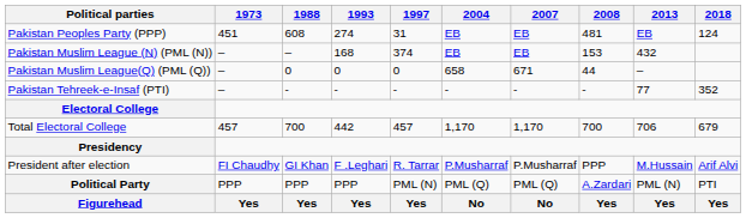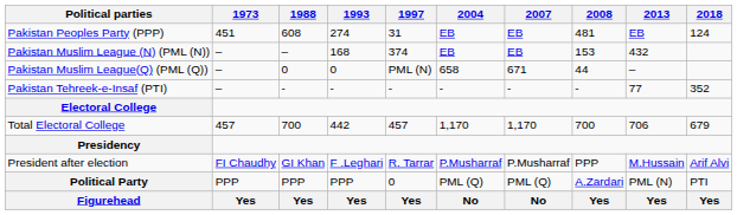Pakistan Muslim League(Q) (PML (Q)) | 1997: 0 -> PML (N)
Political Party | 1997: PML (N) -> 0
